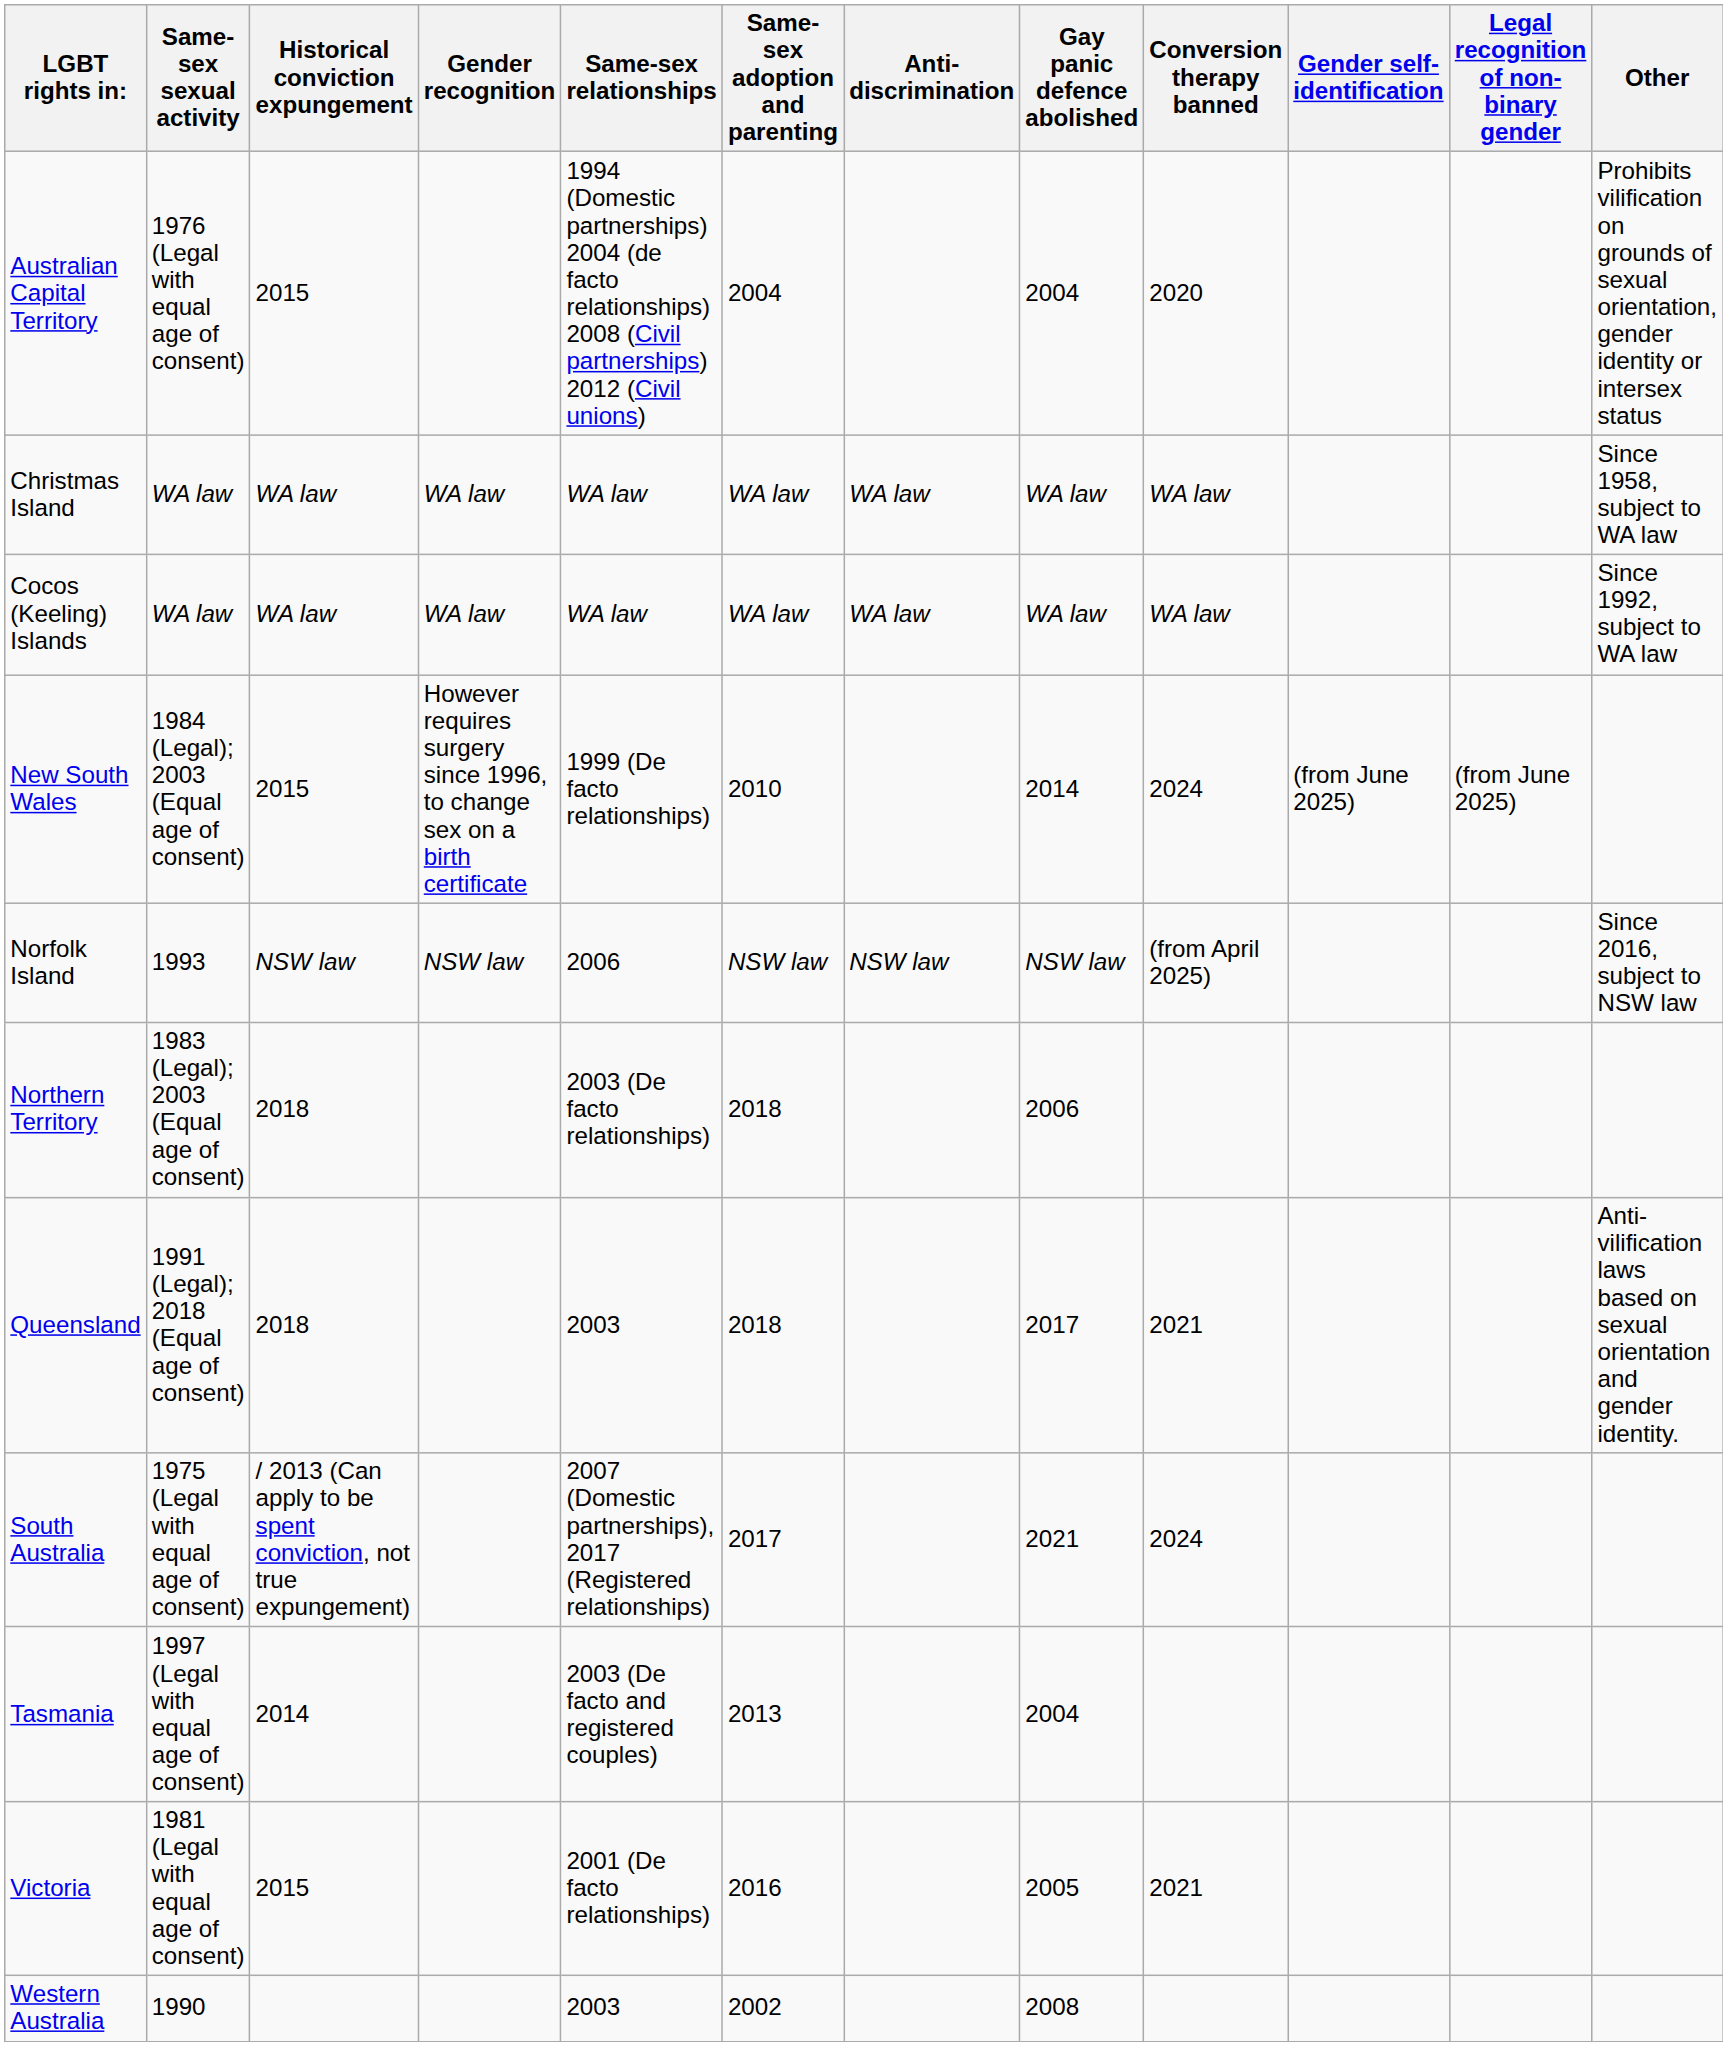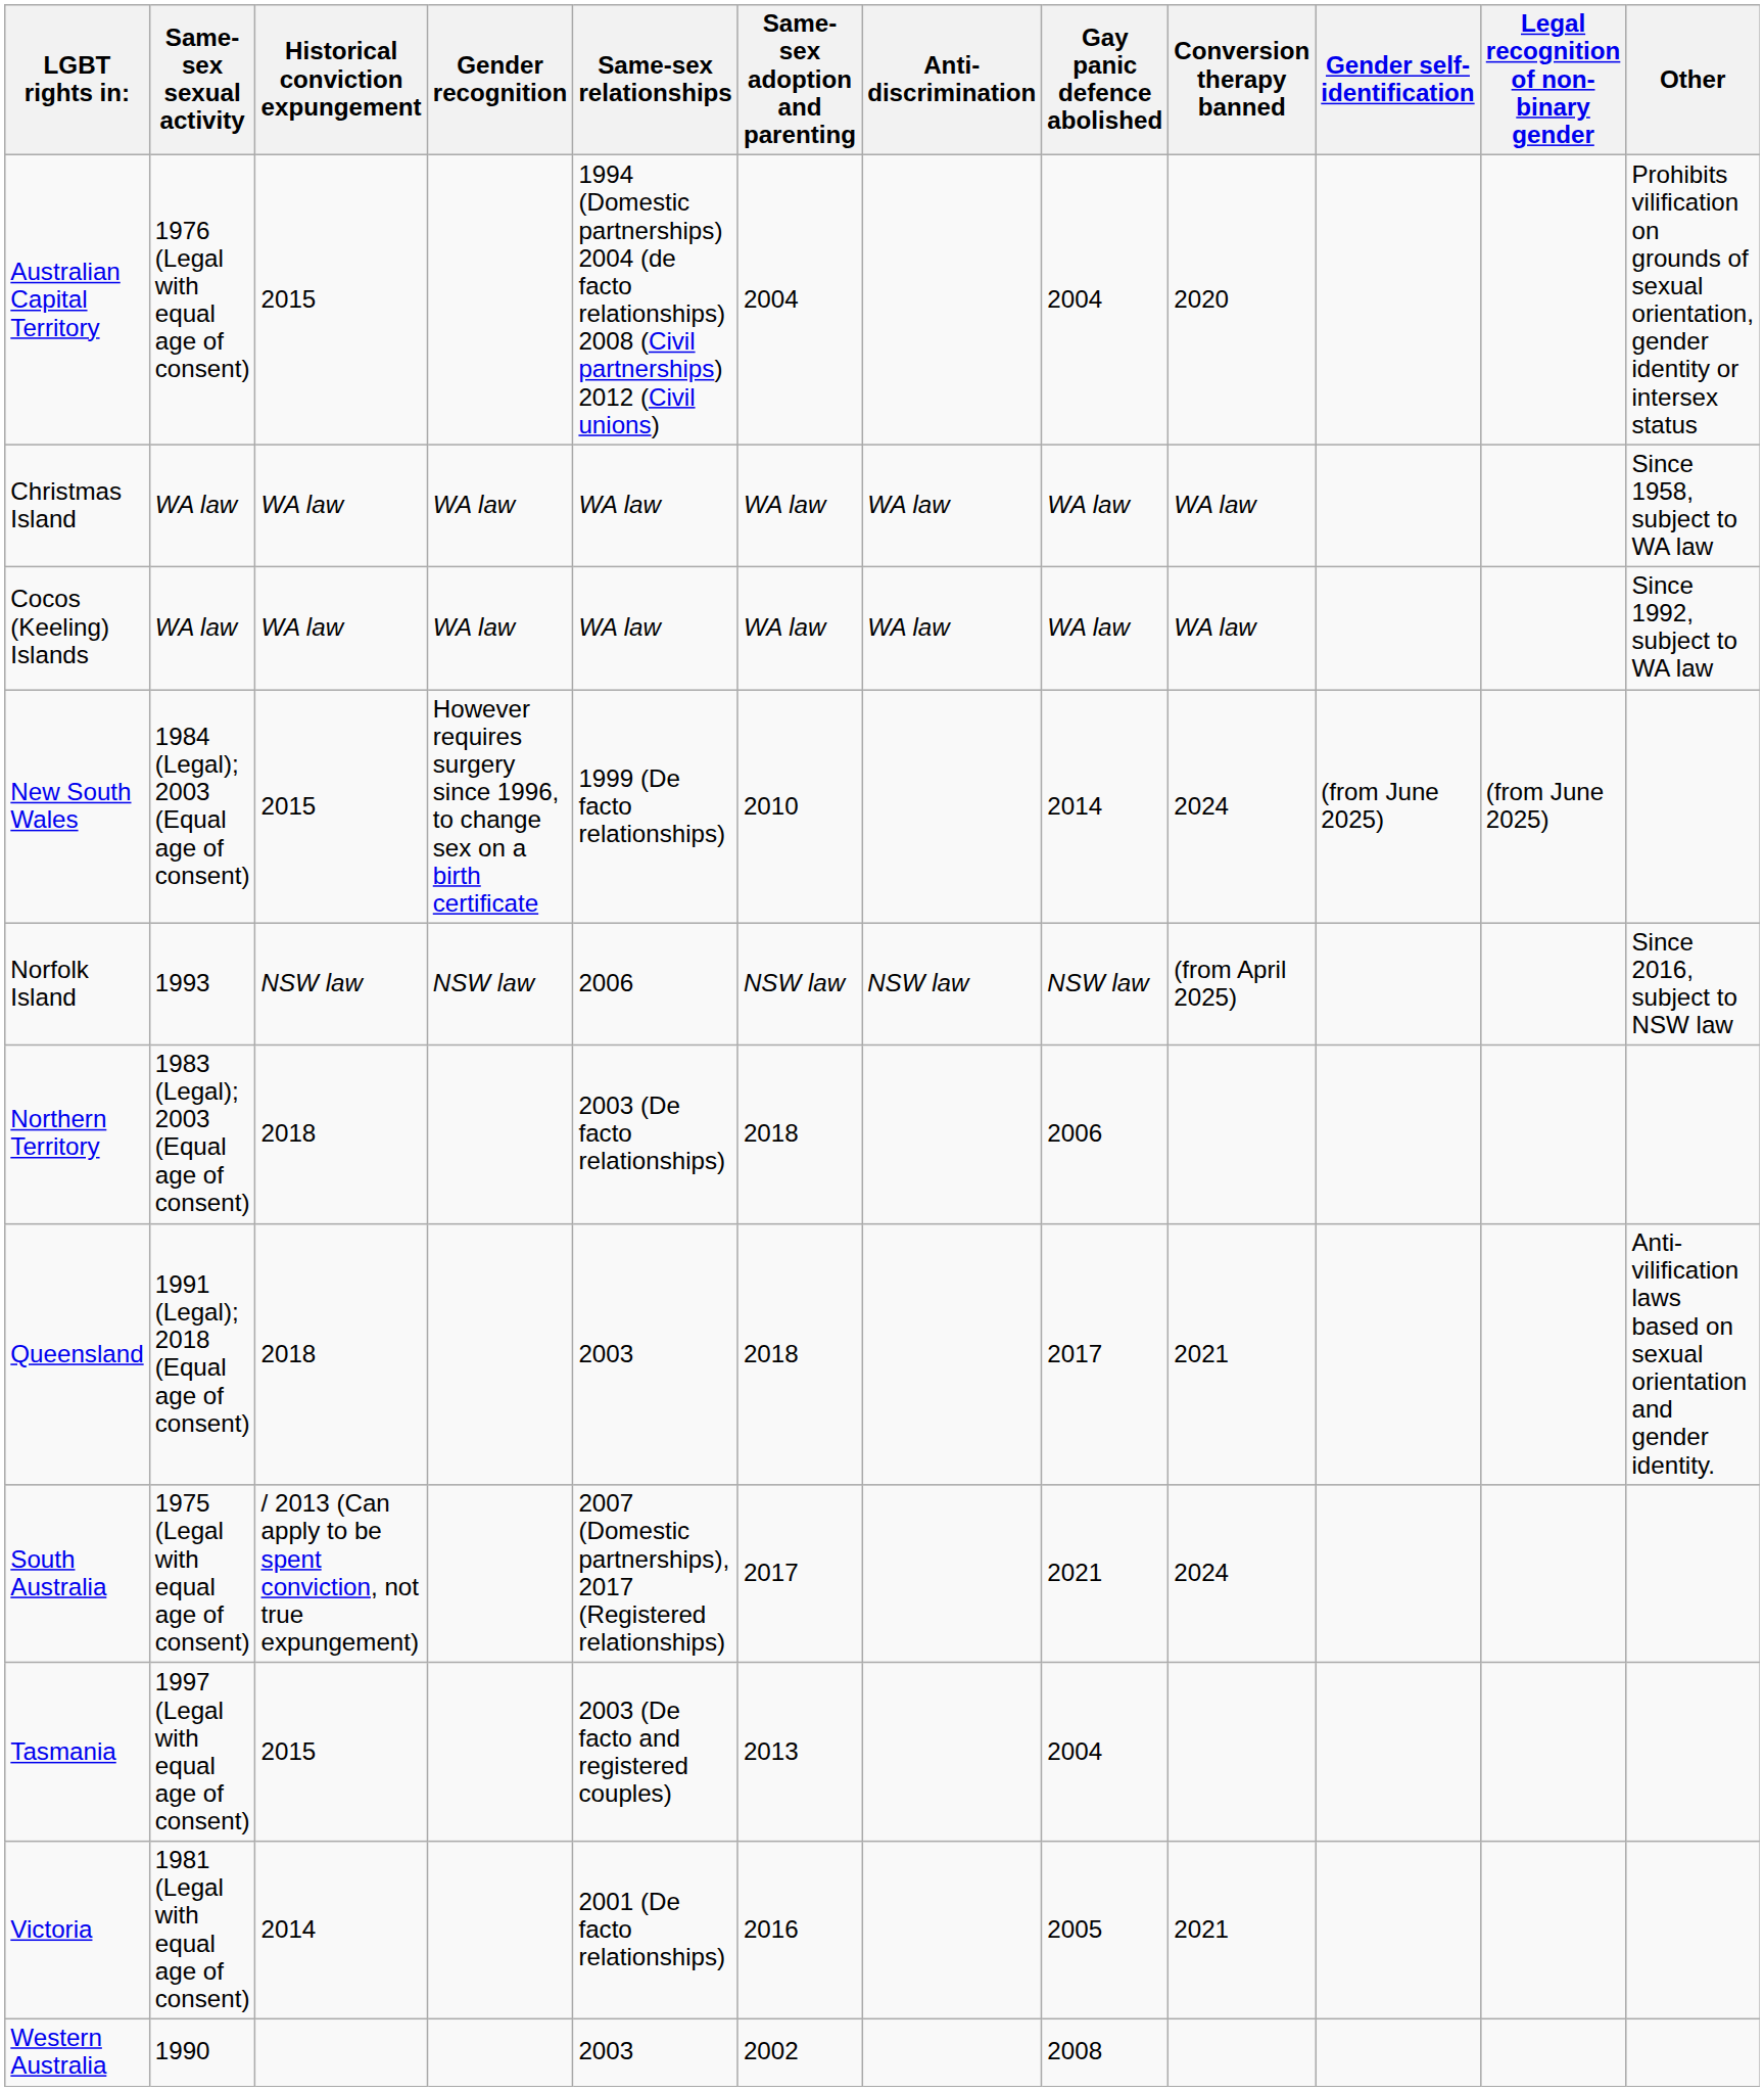Tasmania | Historical conviction expungement: 2014 -> 2015
Victoria | Historical conviction expungement: 2015 -> 2014
